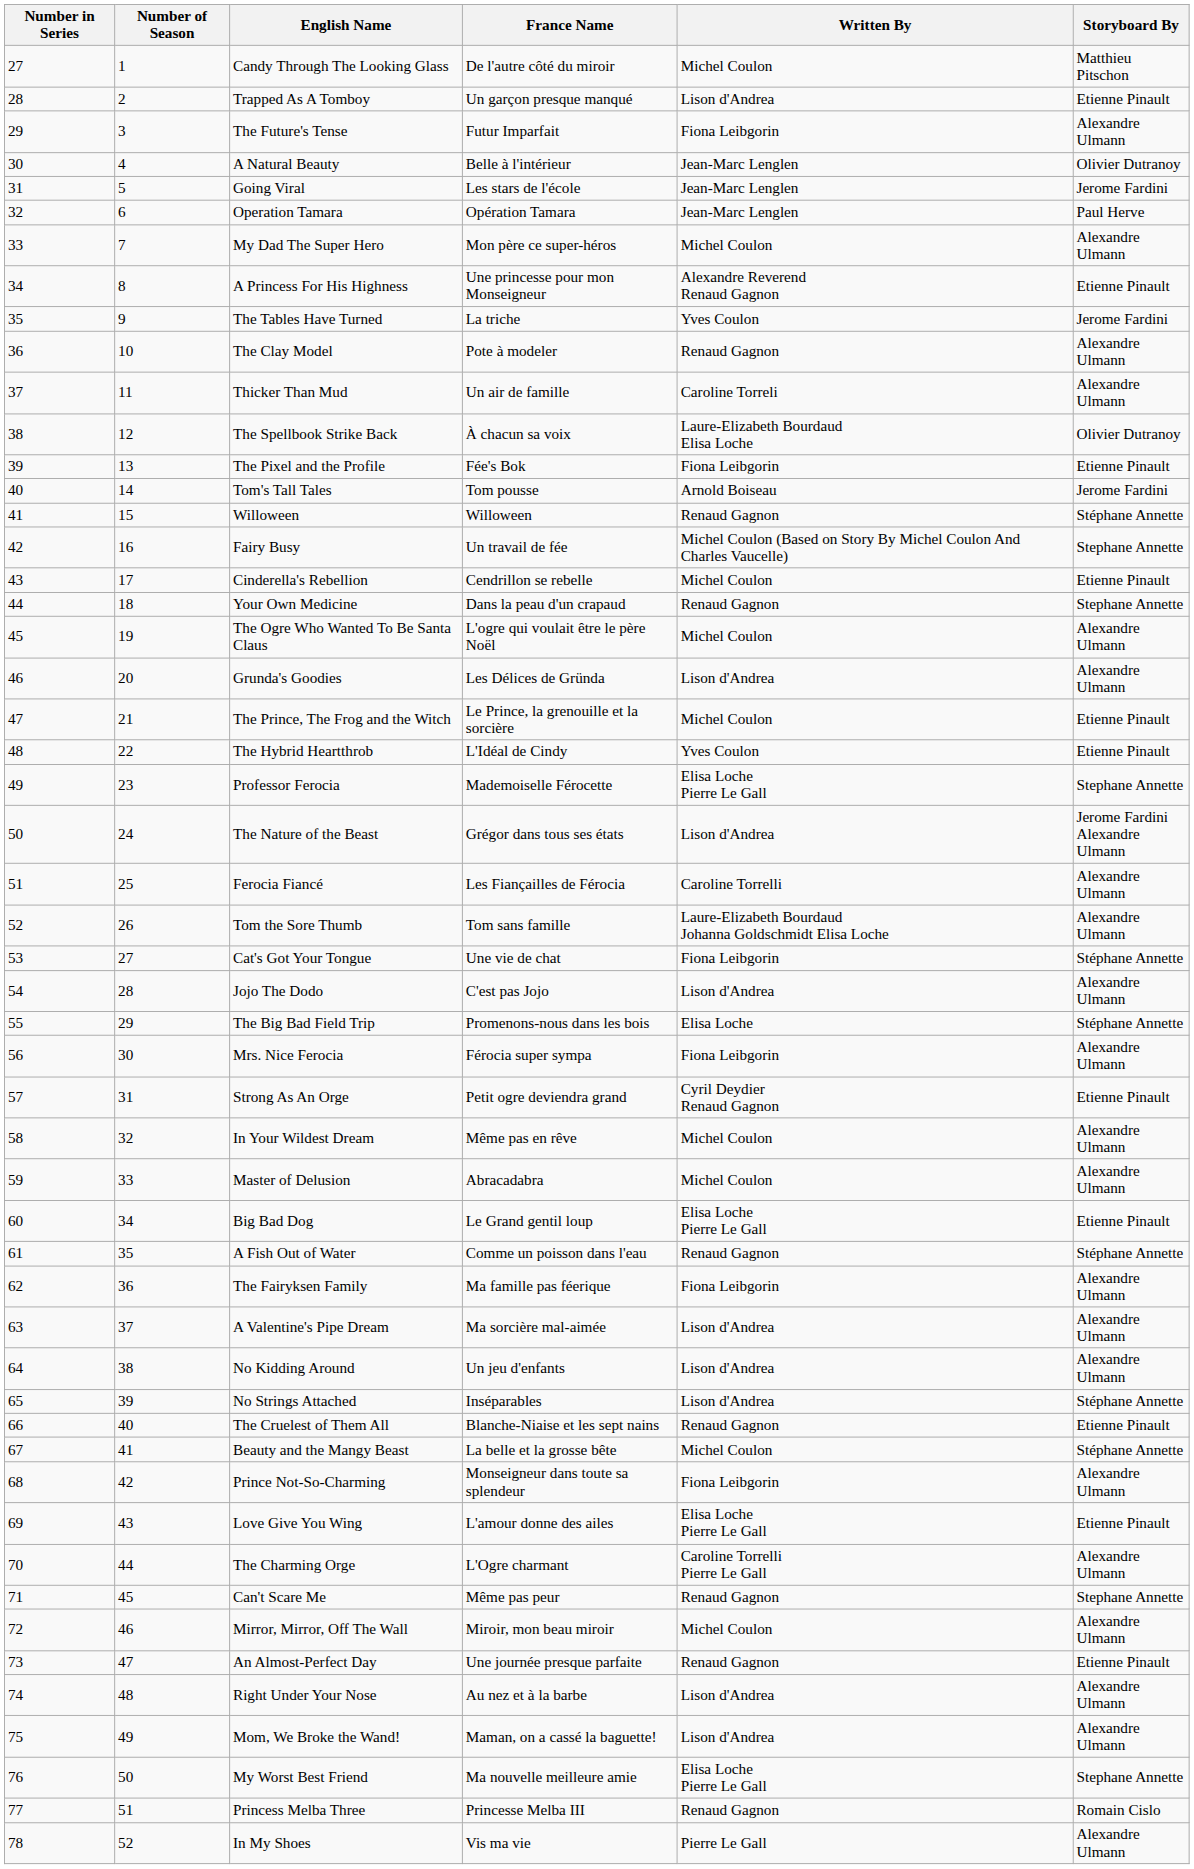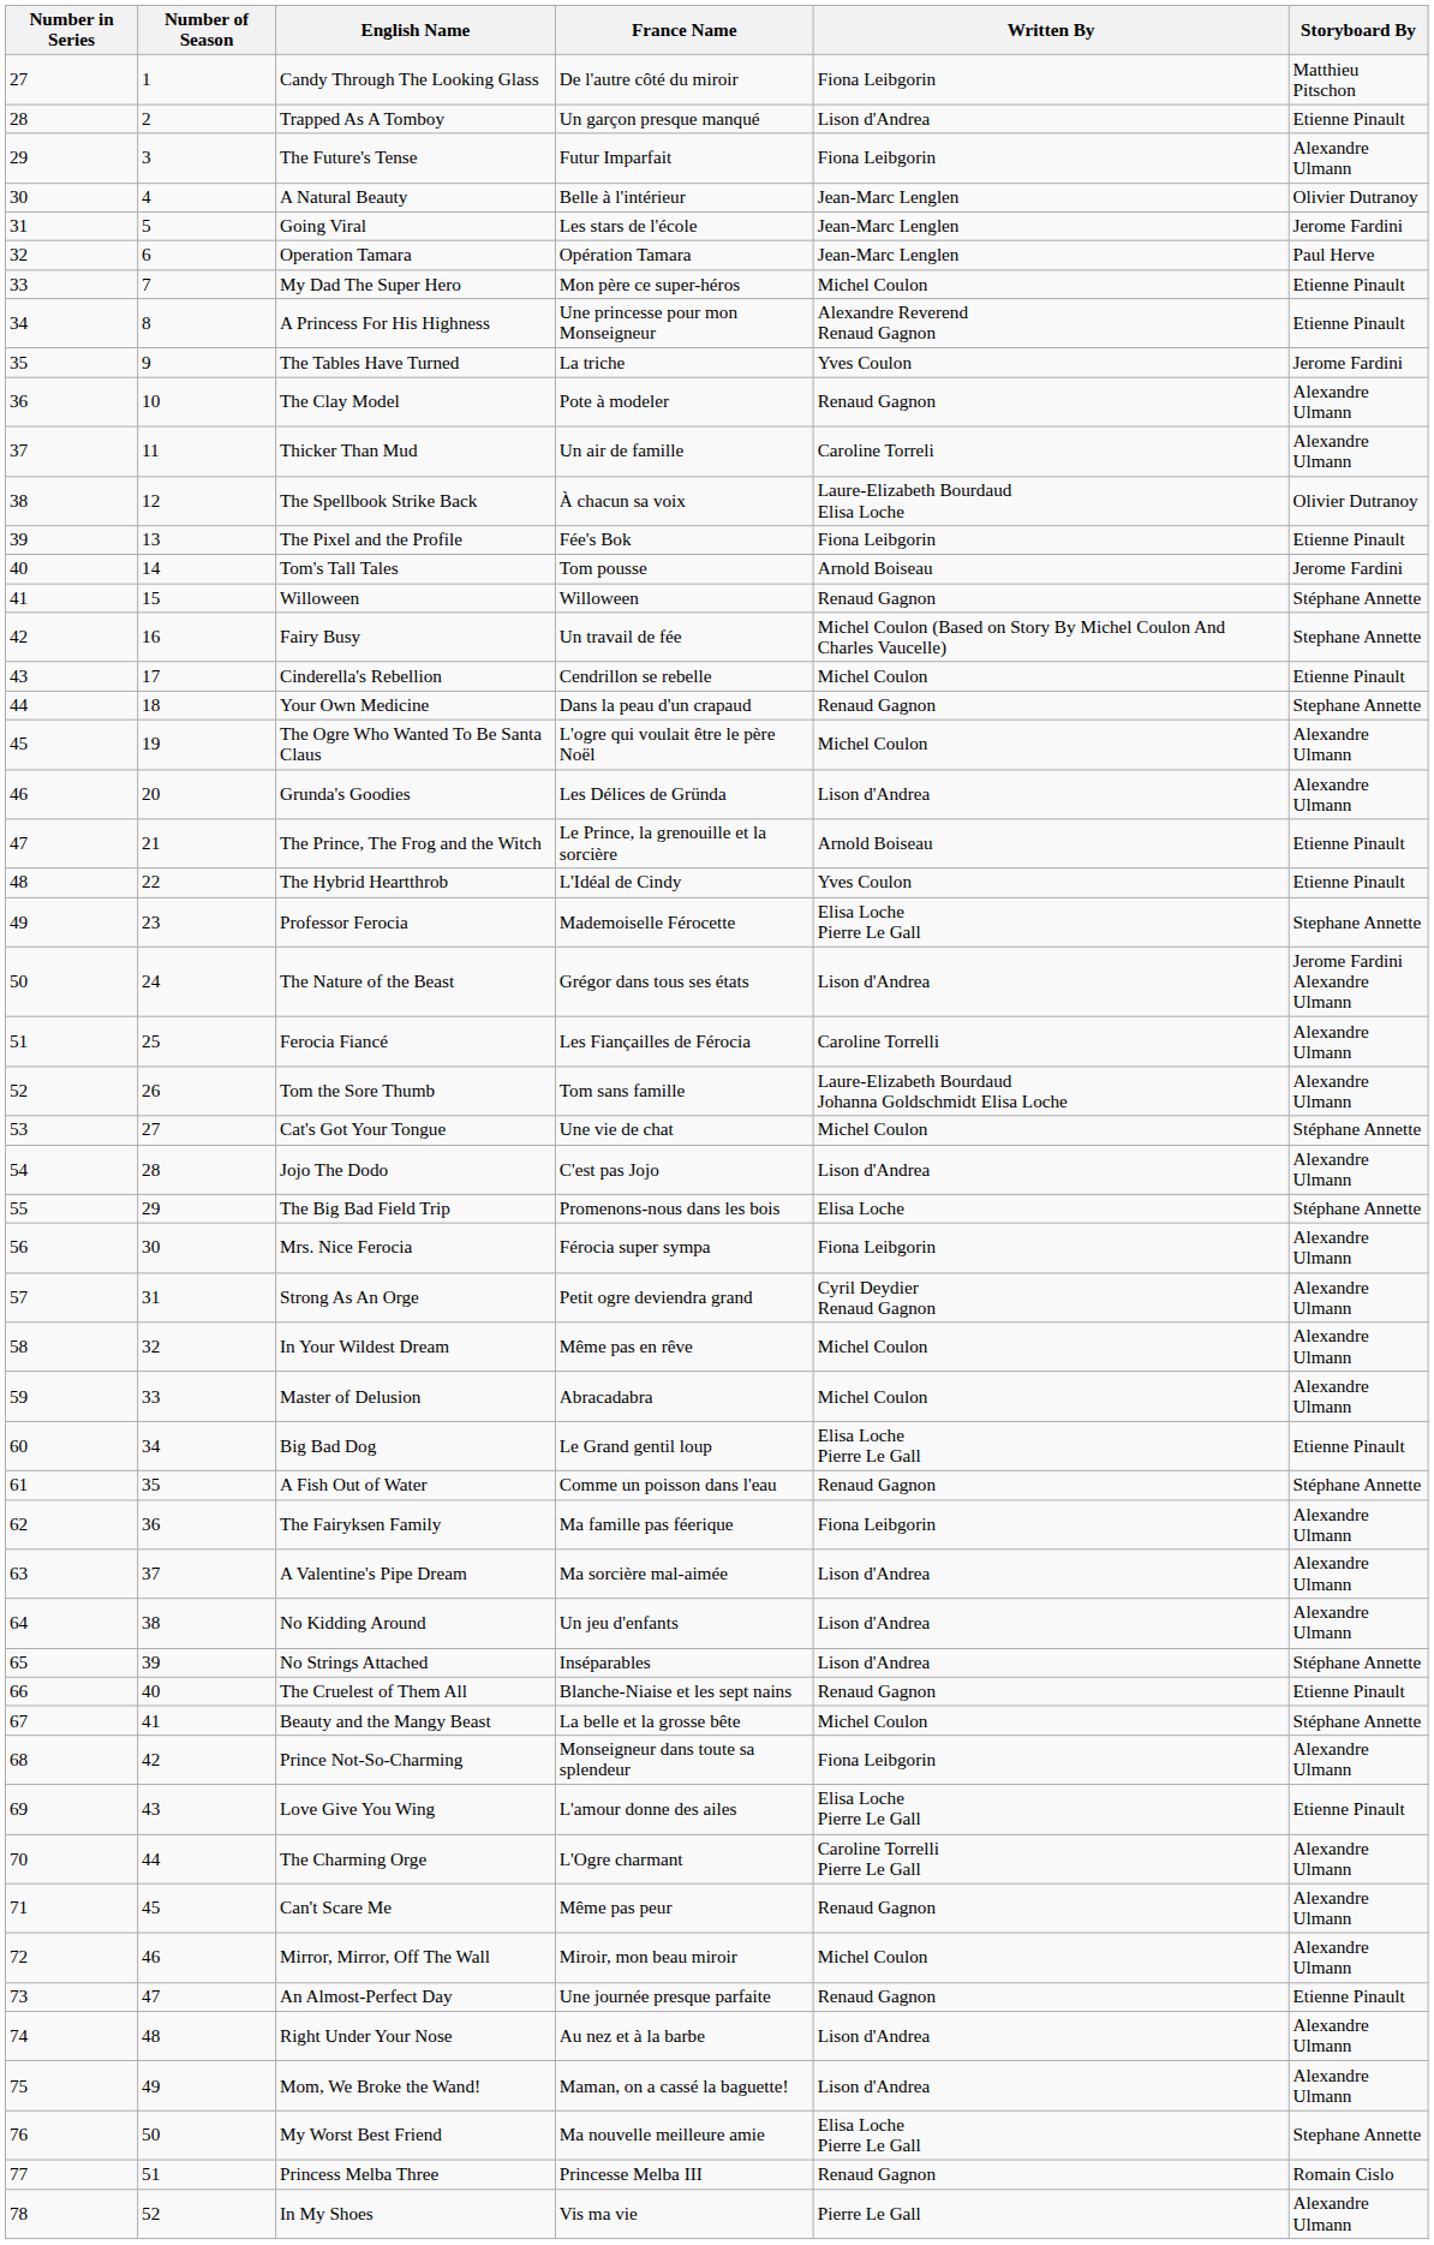Candy Through The Looking Glass | Written By: Michel Coulon -> Fiona Leibgorin
My Dad The Super Hero | Storyboard By: Alexandre Ulmann -> Etienne Pinault
The Prince, The Frog and the Witch | Written By: Michel Coulon -> Arnold Boiseau
Cat's Got Your Tongue | Written By: Fiona Leibgorin -> Michel Coulon
Strong As An Orge | Storyboard By: Etienne Pinault -> Alexandre Ulmann
Can't Scare Me | Storyboard By: Stephane Annette -> Alexandre Ulmann
